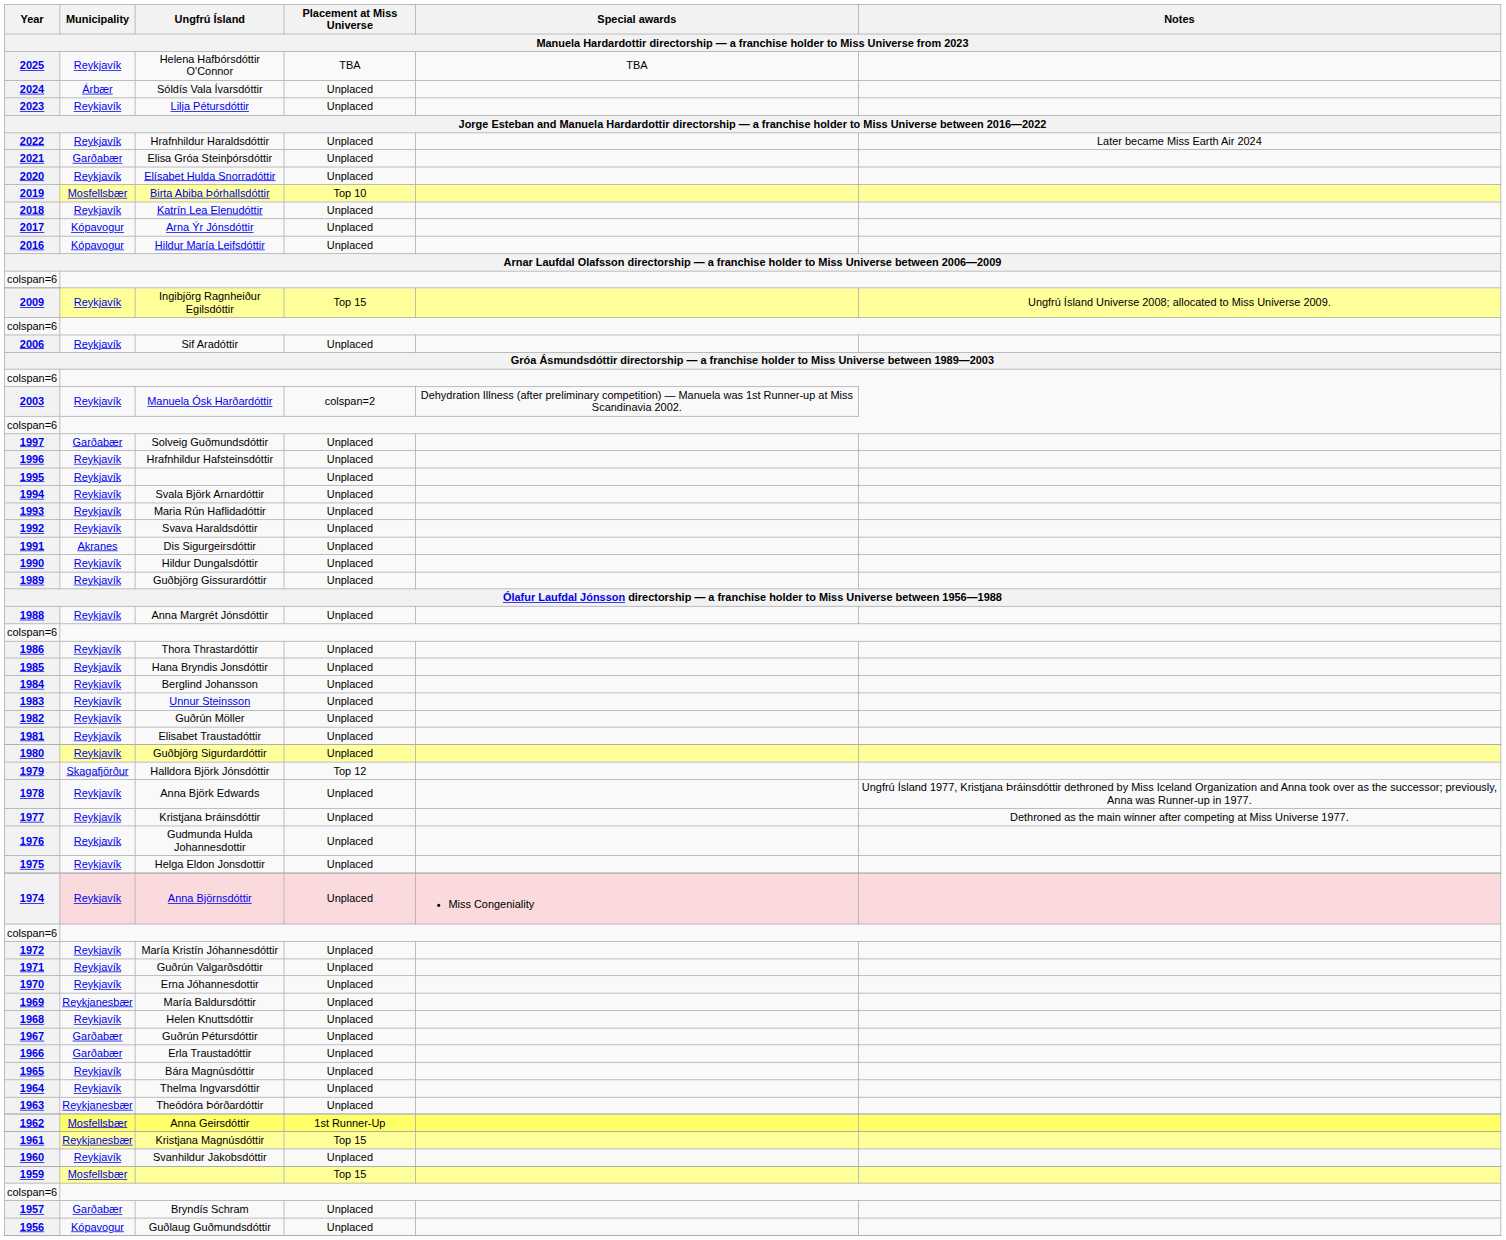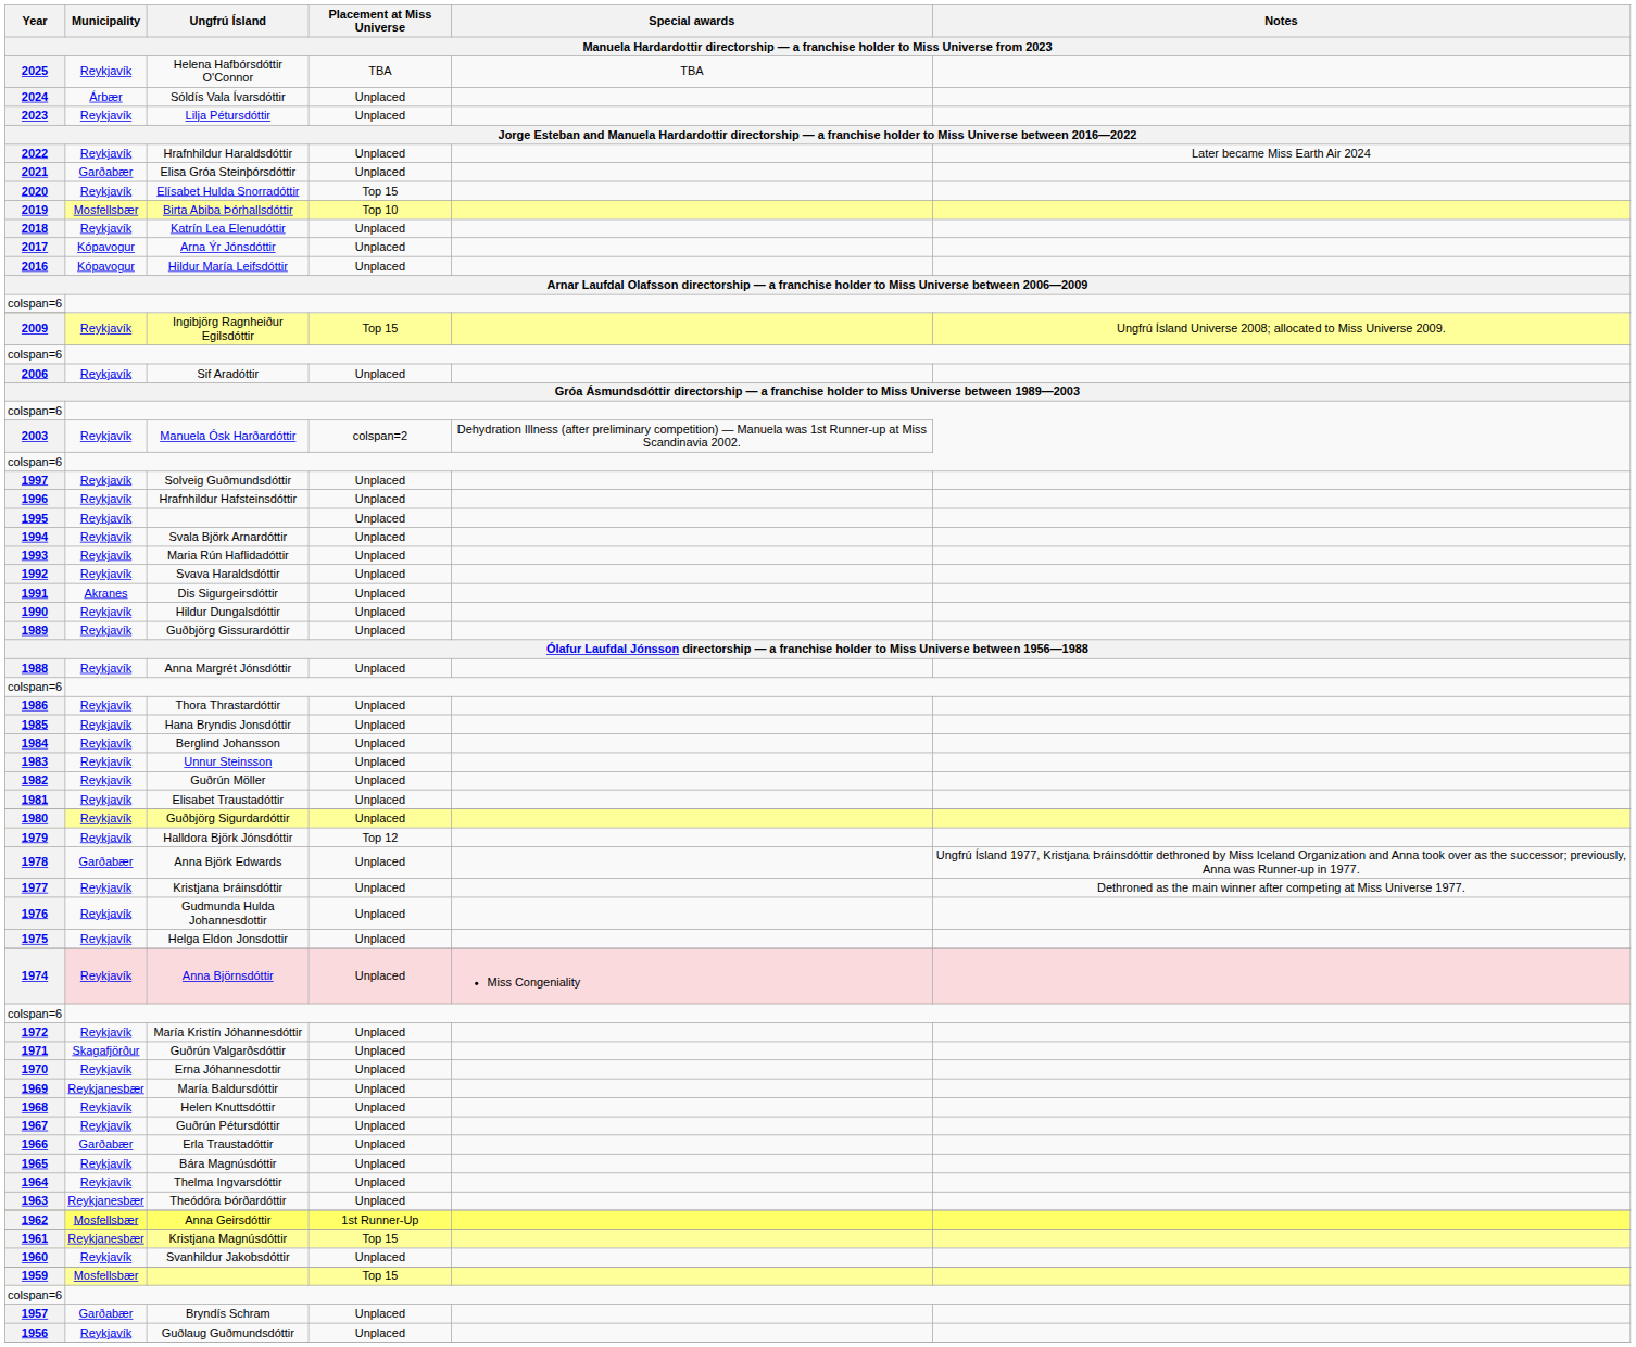2020 | Placement at Miss Universe: Unplaced -> Top 15
1997 | Municipality: Garðabær -> Reykjavík
1979 | Municipality: Skagafjörður -> Reykjavík
1978 | Municipality: Reykjavík -> Garðabær
1971 | Municipality: Reykjavík -> Skagafjörður
1967 | Municipality: Garðabær -> Reykjavík
1956 | Municipality: Kópavogur -> Reykjavík
